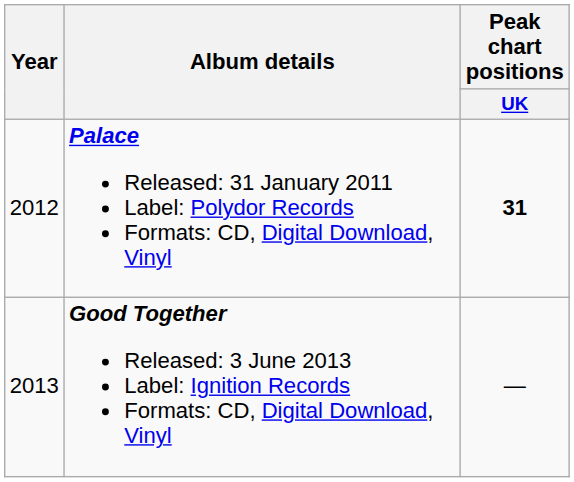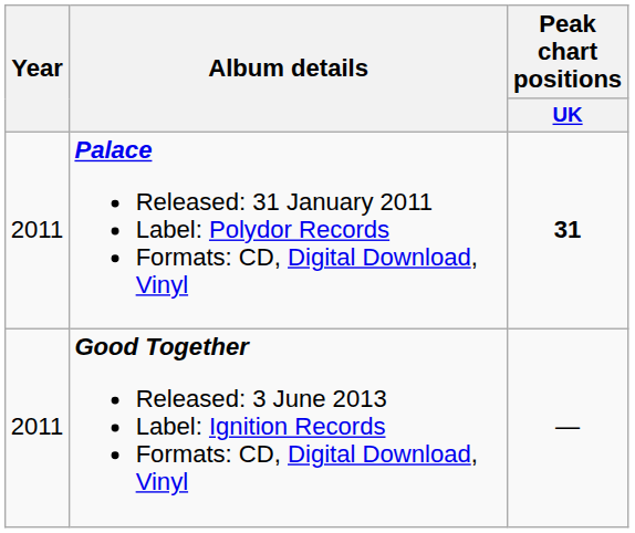row 3 | Year: 2012 -> 2011
row 4 | Year: 2013 -> 2011
